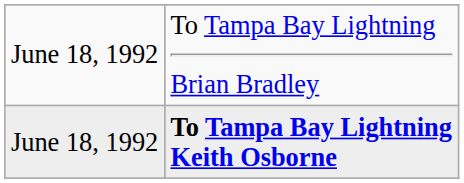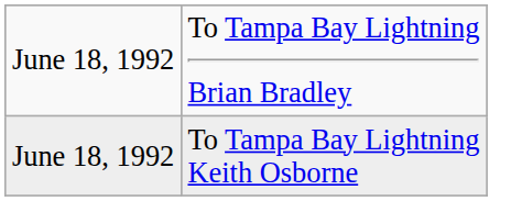row 2 | column 2: bold -> normal
